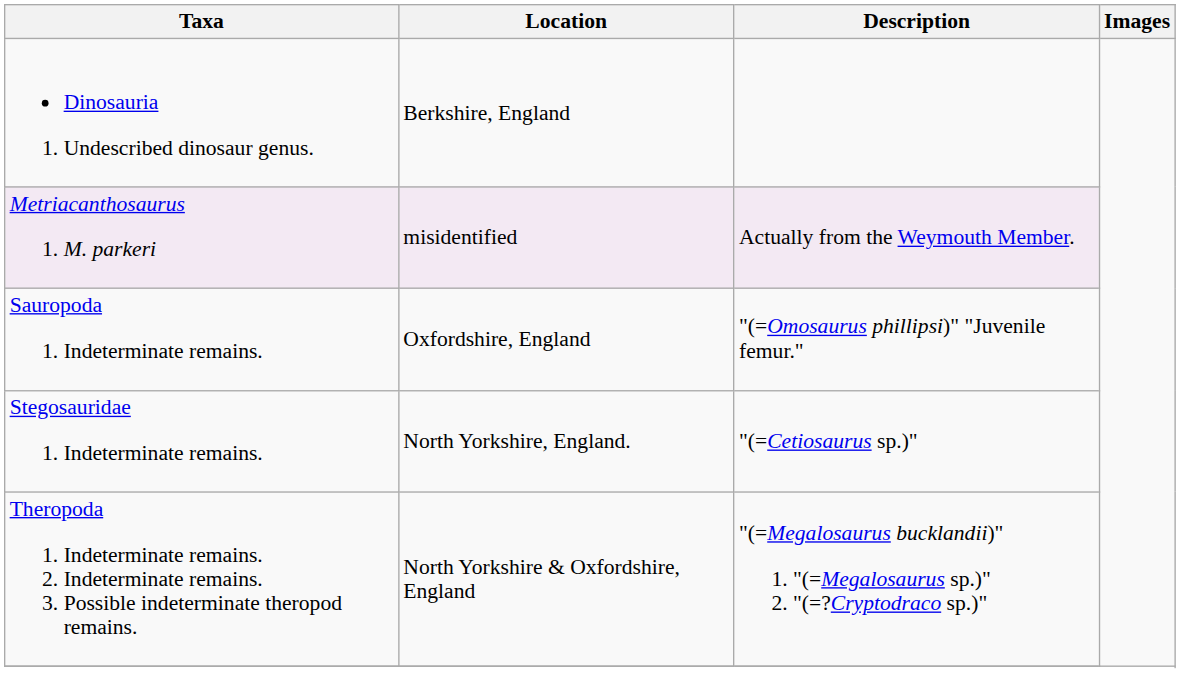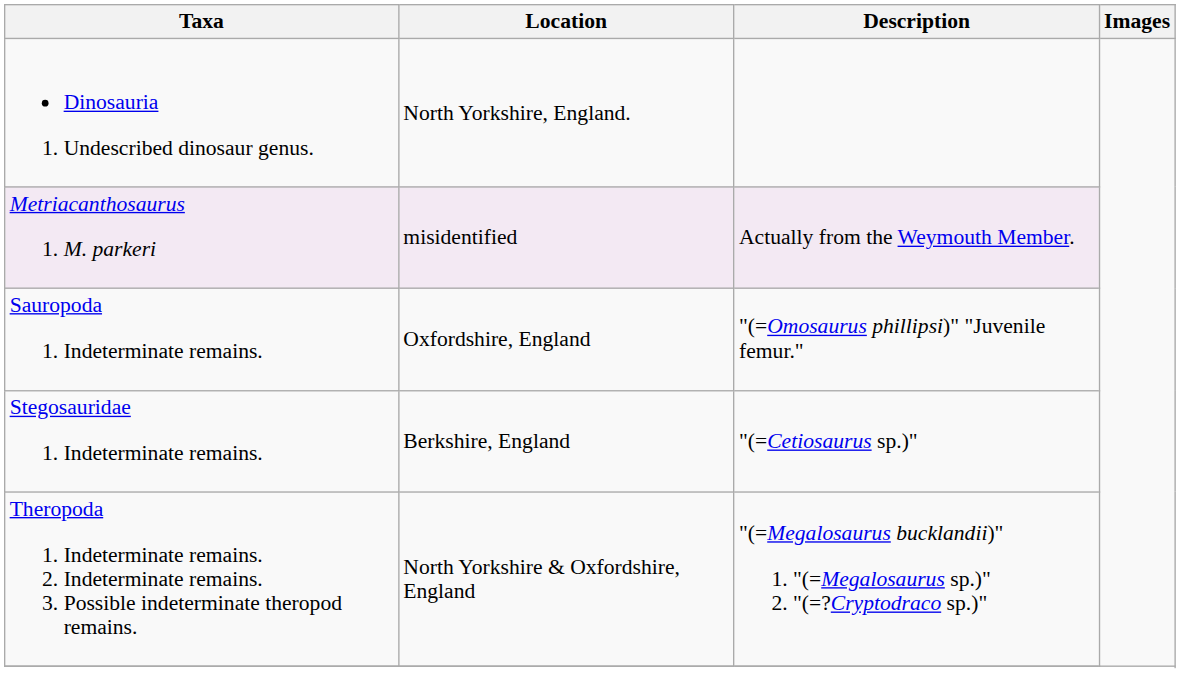Dinosauria Undescribed dinosaur genus. | Location: Berkshire, England -> North Yorkshire, England.
Stegosauridae Indeterminate remains. | Location: North Yorkshire, England. -> Berkshire, England
